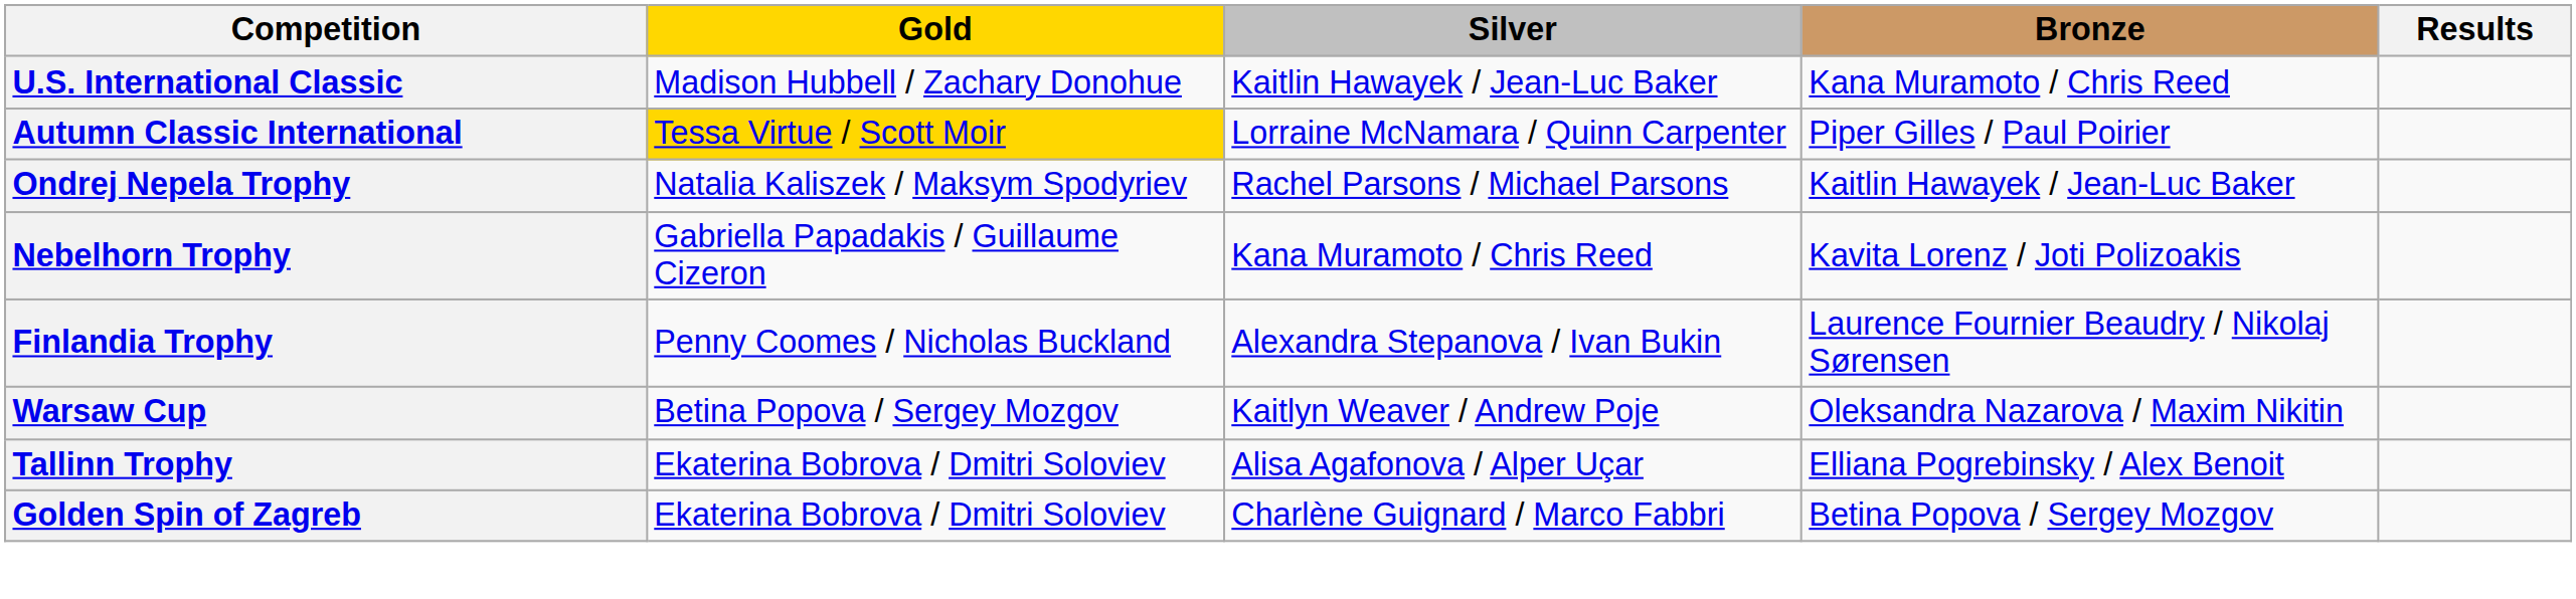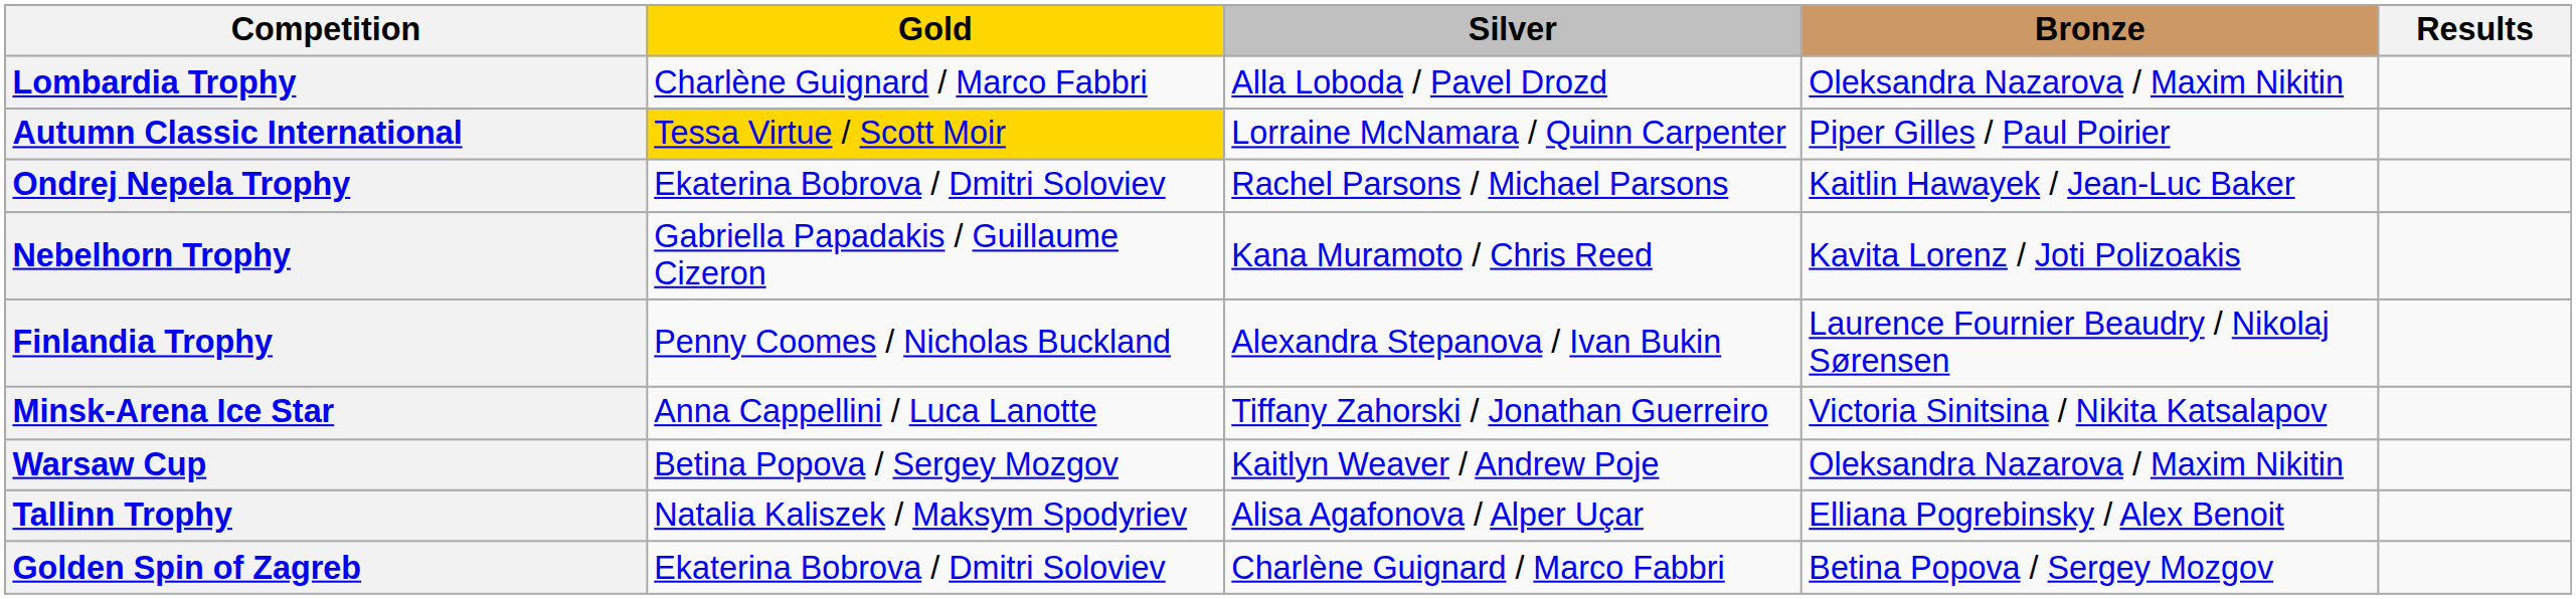- row: U.S. International Classic | Madison Hubbell / Zachary Donohue | Kaitlin Hawayek / Jean-Luc Baker | Kana Muramoto / Chris Reed
+ row: Lombardia Trophy | Charlène Guignard / Marco Fabbri | Alla Loboda / Pavel Drozd | Oleksandra Nazarova / Maxim Nikitin
Ondrej Nepela Trophy | Gold: Natalia Kaliszek / Maksym Spodyriev -> Ekaterina Bobrova / Dmitri Soloviev
+ row: Minsk-Arena Ice Star | Anna Cappellini / Luca Lanotte | Tiffany Zahorski / Jonathan Guerreiro | Victoria Sinitsina / Nikita Katsalapov
Tallinn Trophy | Gold: Ekaterina Bobrova / Dmitri Soloviev -> Natalia Kaliszek / Maksym Spodyriev
